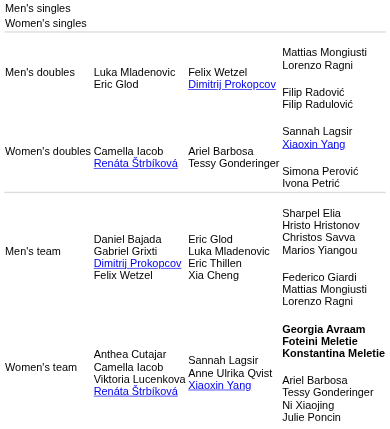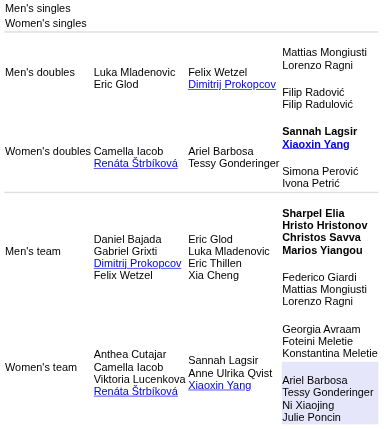Sannah Lagsir Xiaoxin Yang | column 4: normal -> bold
Sharpel Elia Hristo Hristonov Christos Savva Marios Yiangou | column 4: normal -> bold
Georgia Avraam Foteini Meletie Konstantina Meletie | column 4: bold -> normal
Ariel Barbosa Tessy Gonderinger Ni Xiaojing Julie Poncin | column 4: no background -> lavender background
